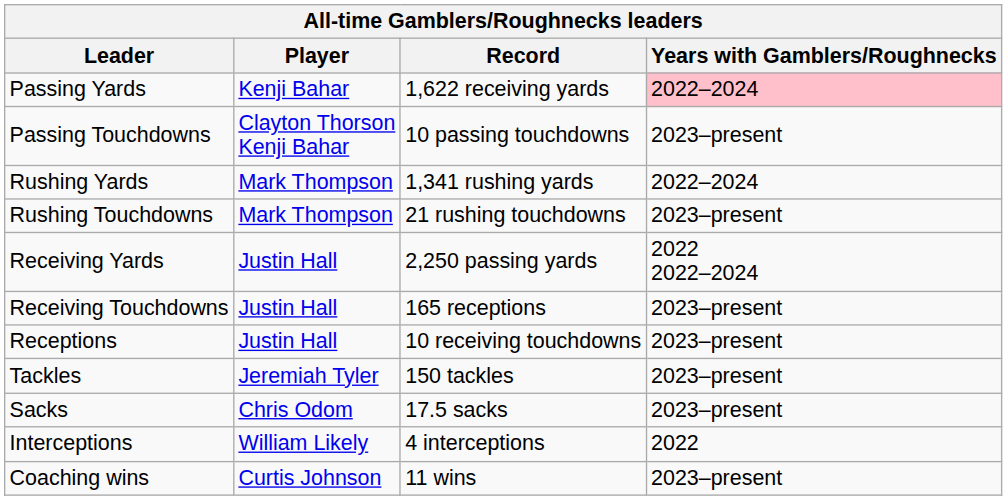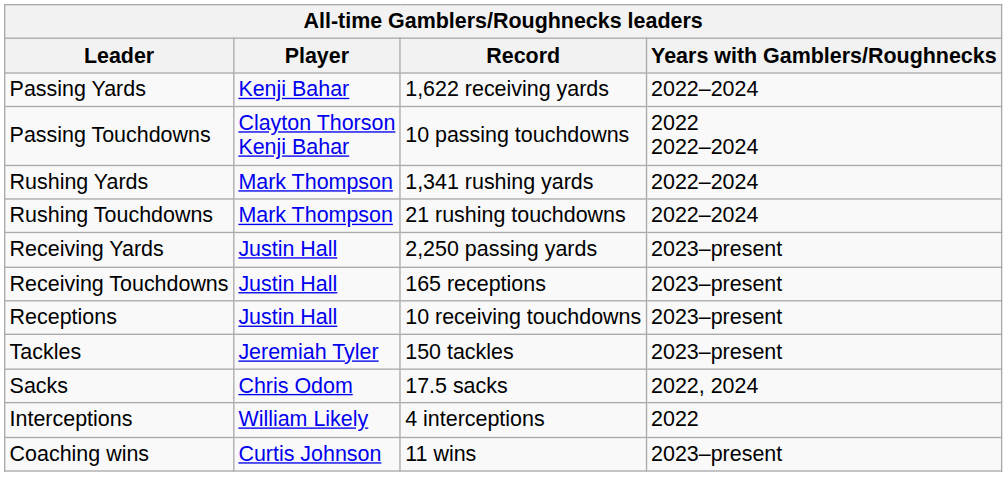Passing Yards | Years with Gamblers/Roughnecks: pink background -> no background
Passing Touchdowns | Years with Gamblers/Roughnecks: 2023–present -> 2022 2022–2024
Rushing Touchdowns | Years with Gamblers/Roughnecks: 2023–present -> 2022–2024
Receiving Yards | Years with Gamblers/Roughnecks: 2022 2022–2024 -> 2023–present
Sacks | Years with Gamblers/Roughnecks: 2023–present -> 2022, 2024
